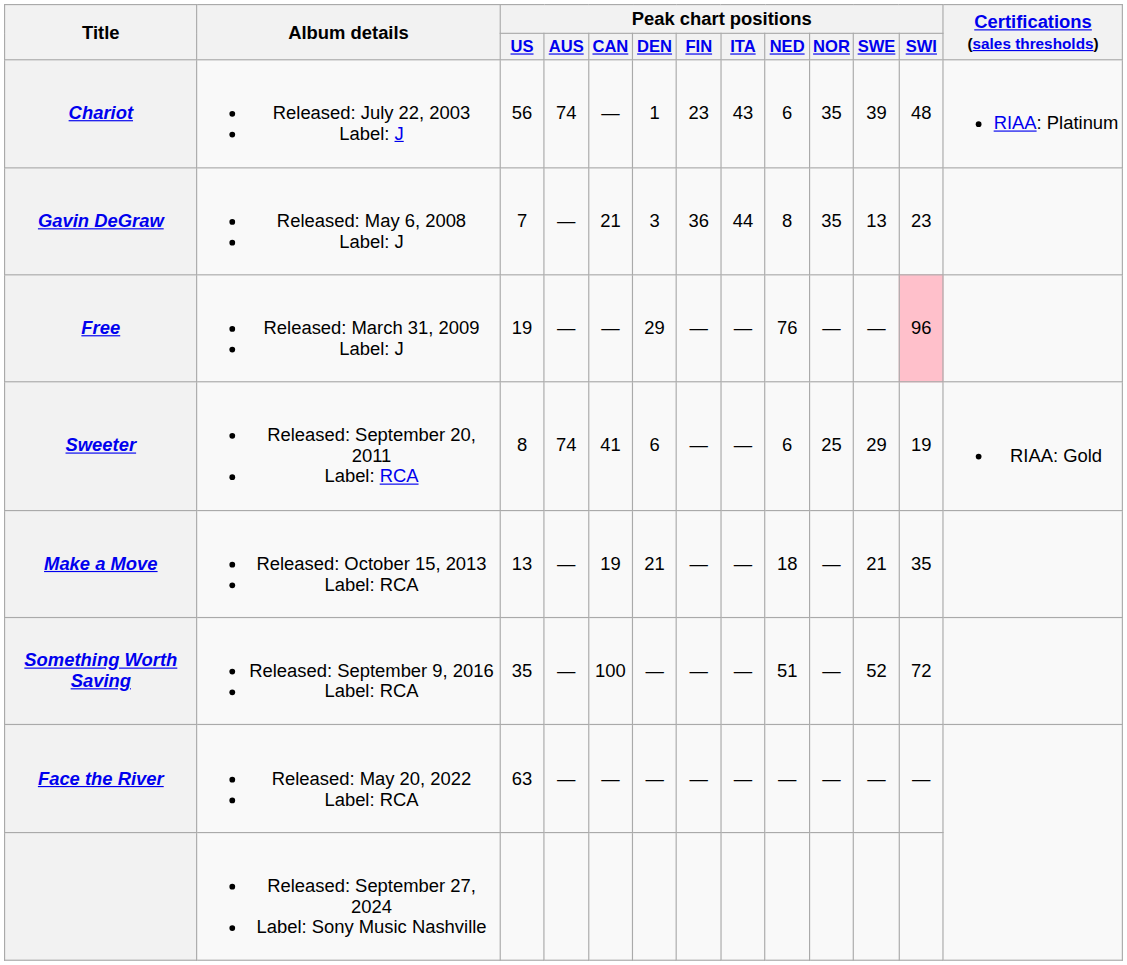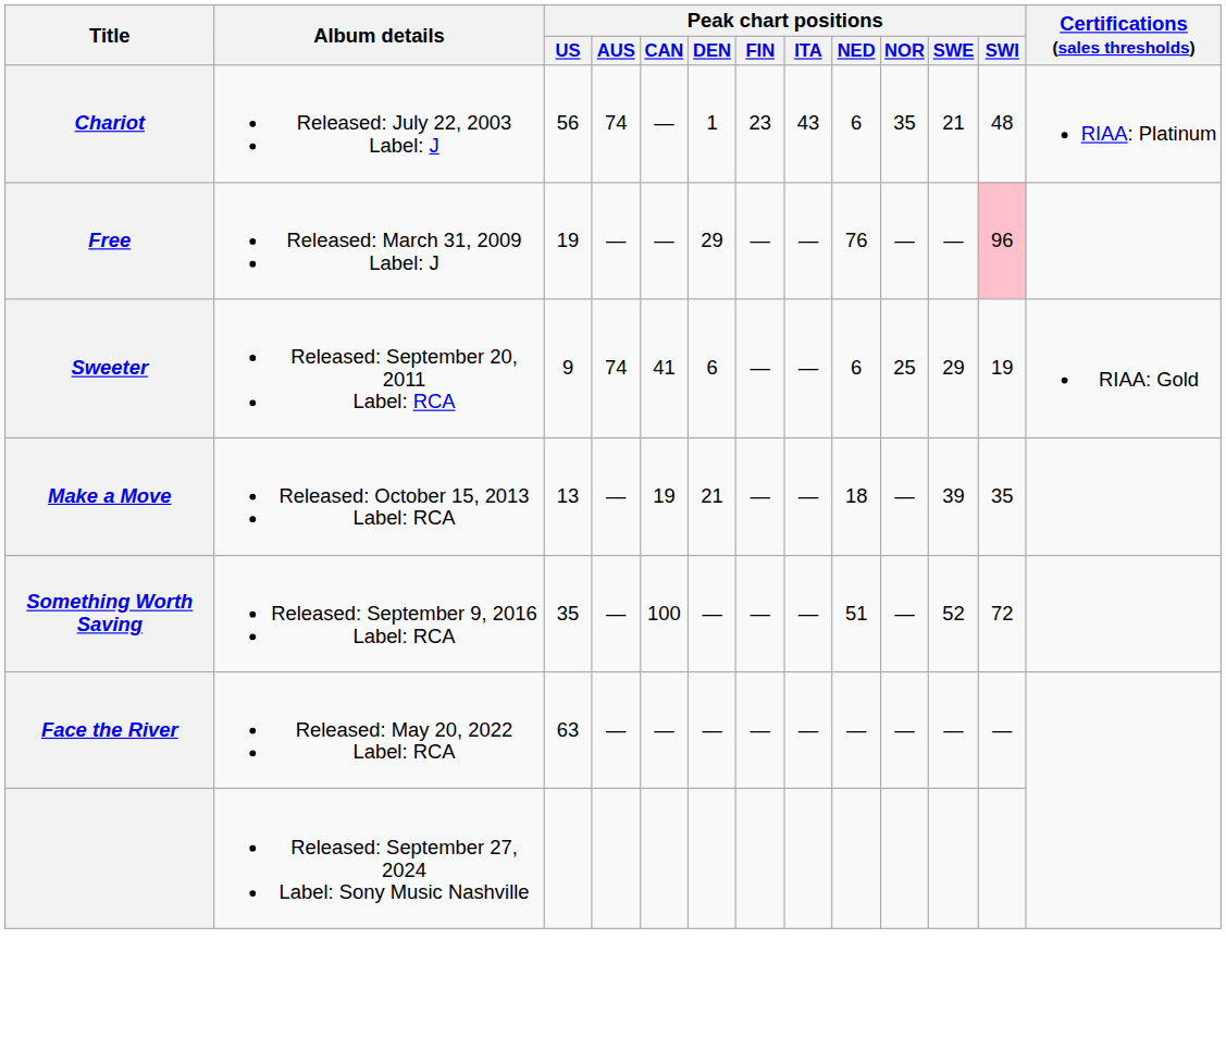Chariot | Peak chart positions / SWE: 39 -> 21
- row: Gavin DeGraw | Released: May 6, 2008 Label: J | 7 | — | 21 | 3 | 36 | 44 | 8 | 35 | 13 | 23
Sweeter | Peak chart positions / US: 8 -> 9
Make a Move | Peak chart positions / SWE: 21 -> 39
